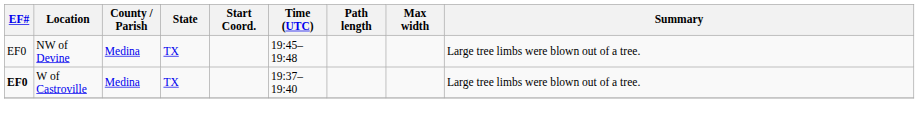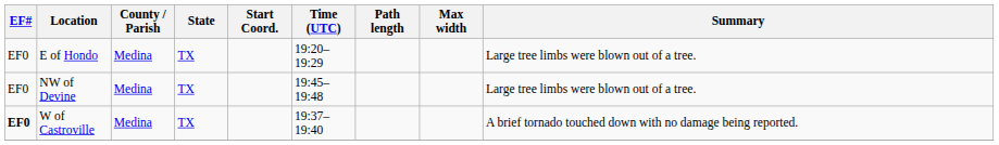+ row: EF0 | E of Hondo | Medina | TX | 19:20–19:29 | Large tree limbs were blown out of a tree.
W of Castroville | Summary: Large tree limbs were blown out of a tree. -> A brief tornado touched down with no damage being reported.
